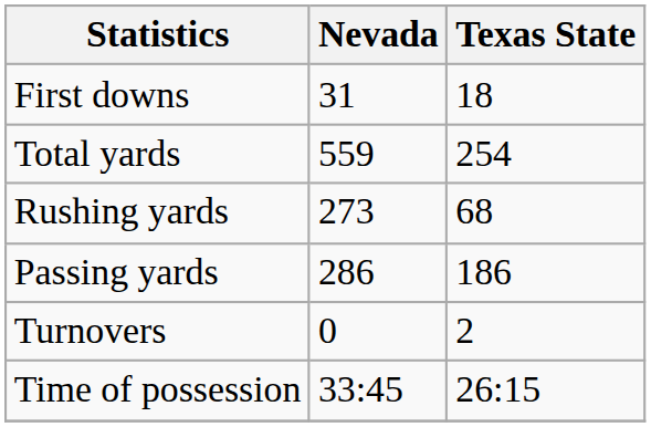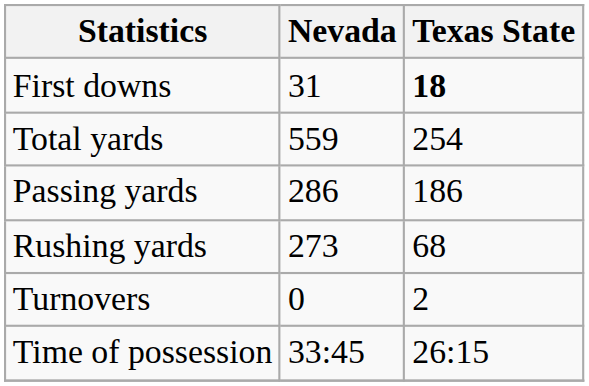First downs | Texas State: normal -> bold
rows swapped: Rushing yards <-> Passing yards
